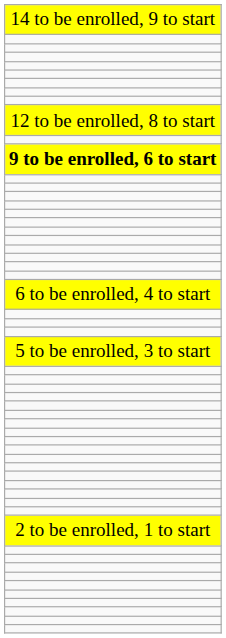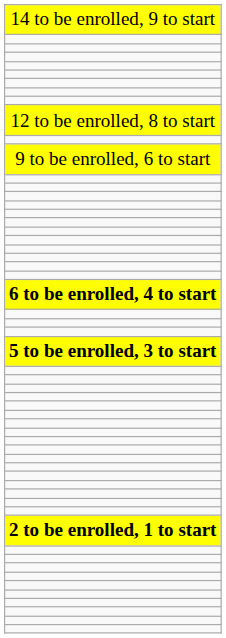row 12 | column 1: bold -> normal
row 25 | column 1: normal -> bold
row 29 | column 1: normal -> bold
row 47 | column 1: normal -> bold
